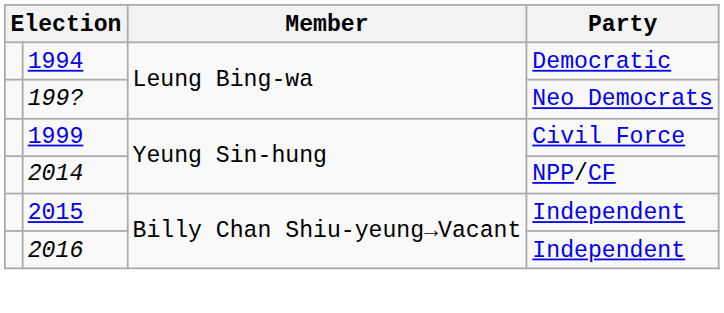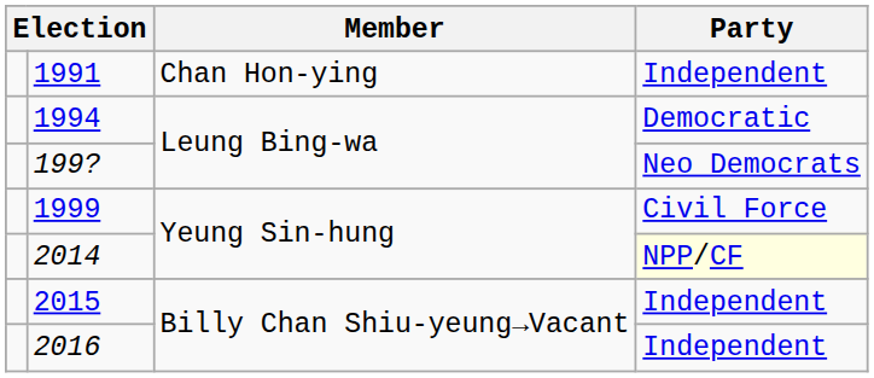+ row: 1991 | Chan Hon-ying | Independent
2014 | Party: no background -> lightyellow background
